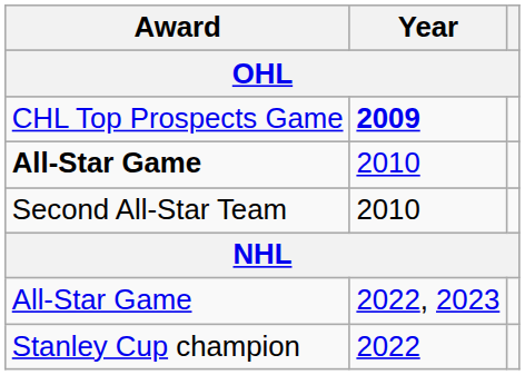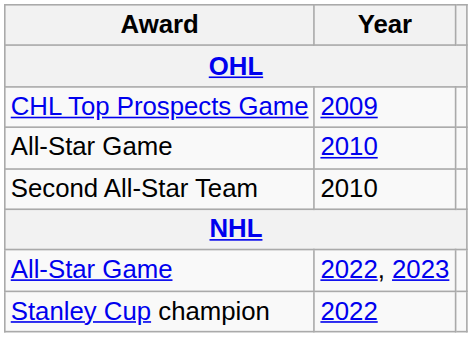CHL Top Prospects Game | Year: bold -> normal
All-Star Game / 2010 | Award: bold -> normal
